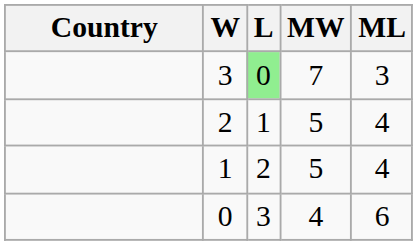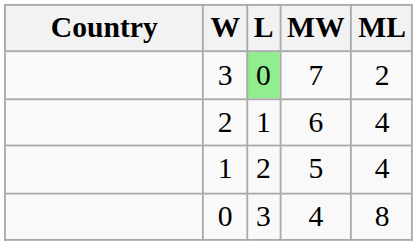row 2 | ML: 3 -> 2
row 3 | MW: 5 -> 6
row 5 | ML: 6 -> 8
